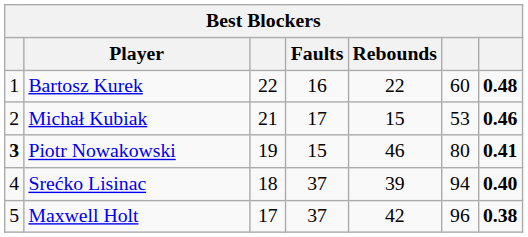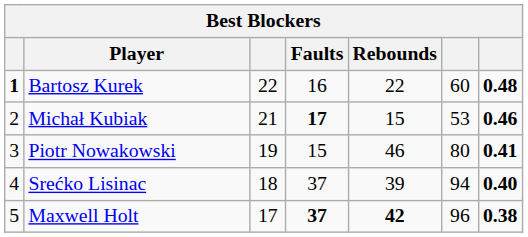Bartosz Kurek | column 1: normal -> bold
Michał Kubiak | Faults: normal -> bold
Piotr Nowakowski | column 1: bold -> normal
Maxwell Holt | Faults: normal -> bold
Maxwell Holt | Rebounds: normal -> bold
